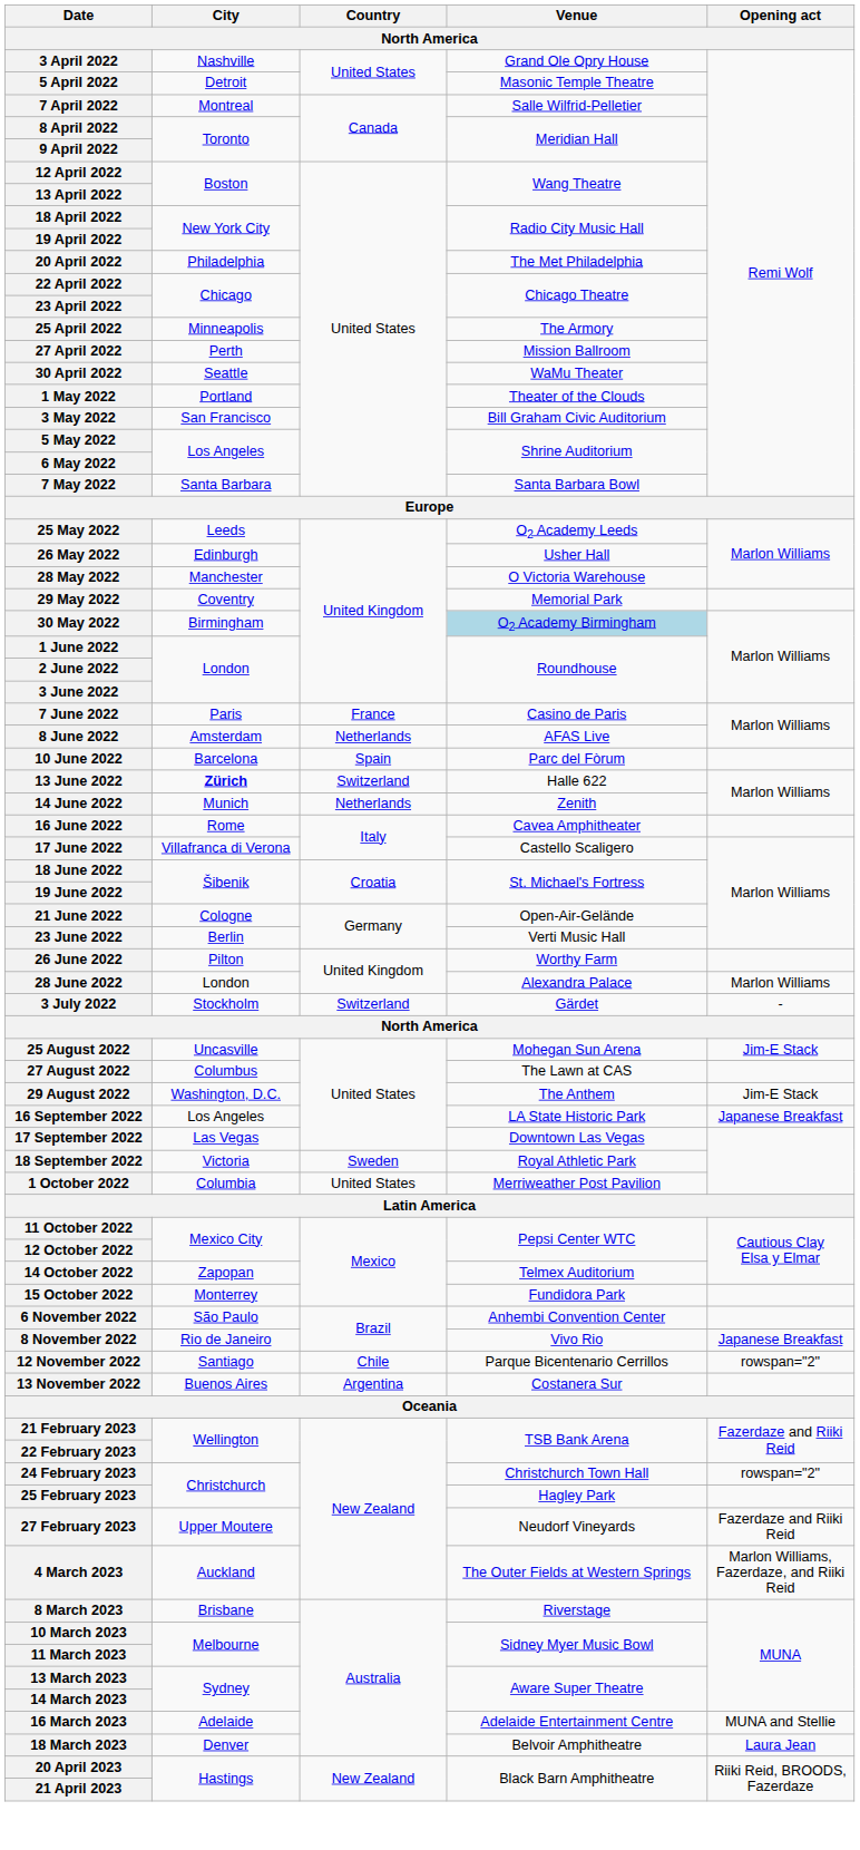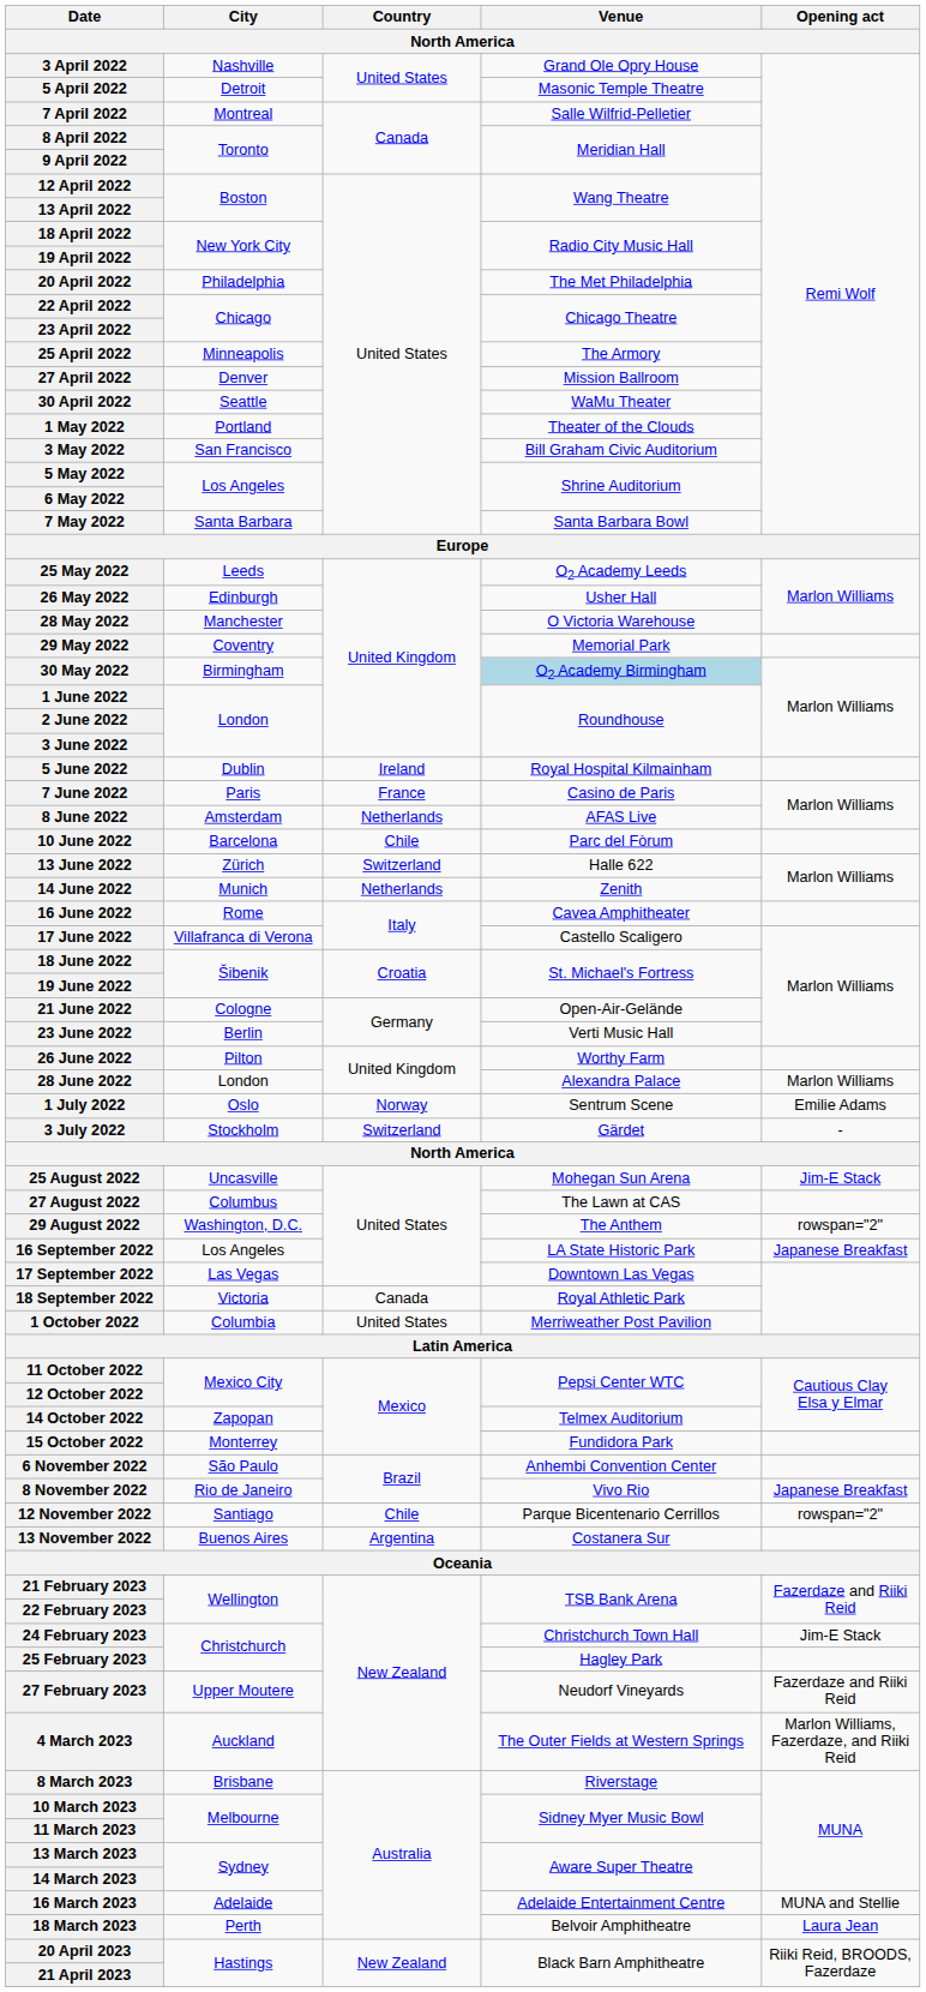27 April 2022 | City: Perth -> Denver
+ row: 5 June 2022 | Dublin | Ireland | Royal Hospital Kilmainham
10 June 2022 | Country: Spain -> Chile
13 June 2022 | City: bold -> normal
+ row: 1 July 2022 | Oslo | Norway | Sentrum Scene | Emilie Adams
29 August 2022 | Opening act: Jim-E Stack -> rowspan="2"
18 September 2022 | Country: Sweden -> Canada
24 February 2023 | Opening act: rowspan="2" -> Jim-E Stack
18 March 2023 | City: Denver -> Perth
